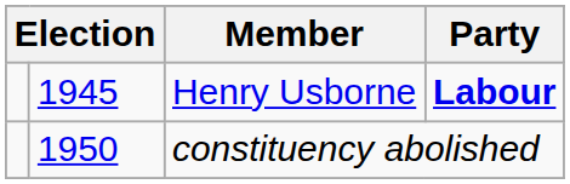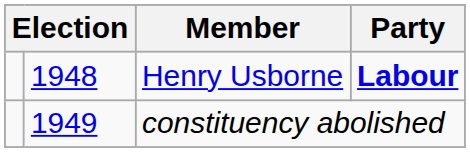Henry Usborne | column 2: 1945 -> 1948
constituency abolished | column 2: 1950 -> 1949
